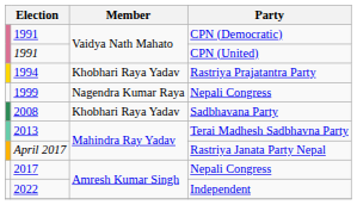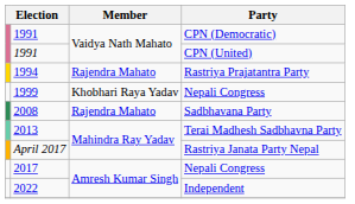1994 | Member: Khobhari Raya Yadav -> Rajendra Mahato
1999 | Member: Nagendra Kumar Raya -> Khobhari Raya Yadav
2008 | Member: Khobhari Raya Yadav -> Rajendra Mahato
